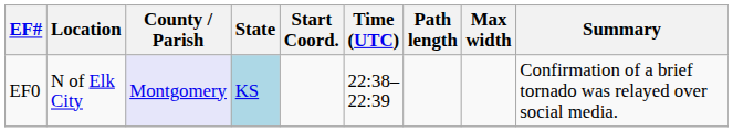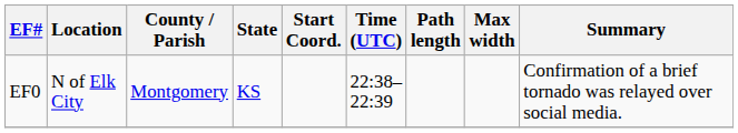EF0 | County / Parish: lavender background -> no background
EF0 | State: lightblue background -> no background
